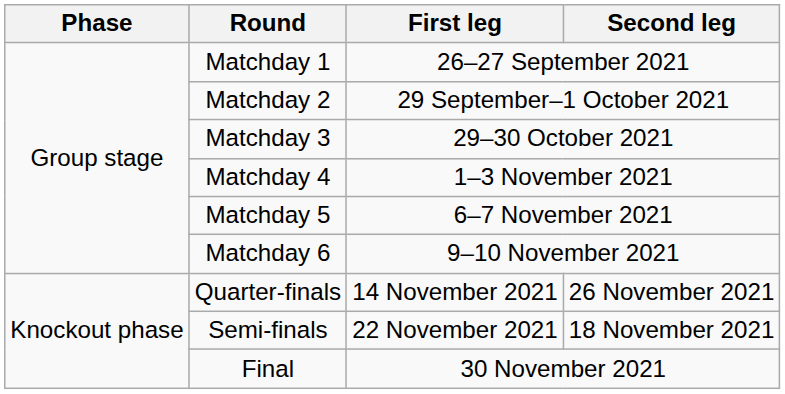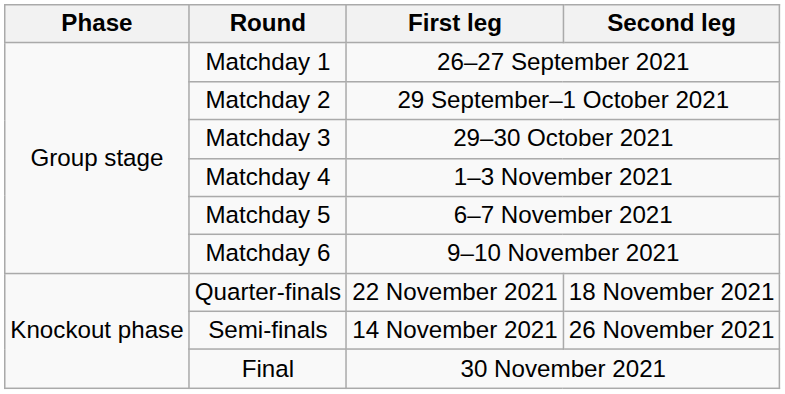Quarter-finals | First leg: 14 November 2021 -> 22 November 2021
Quarter-finals | Second leg: 26 November 2021 -> 18 November 2021
Semi-finals | First leg: 22 November 2021 -> 14 November 2021
Semi-finals | Second leg: 18 November 2021 -> 26 November 2021
